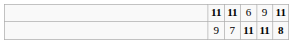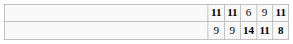row 2 | column 3: 7 -> 9
row 2 | column 4: 11 -> 14
